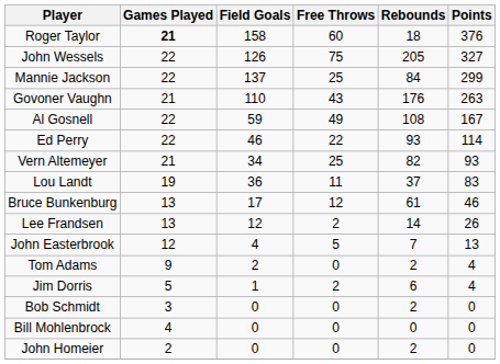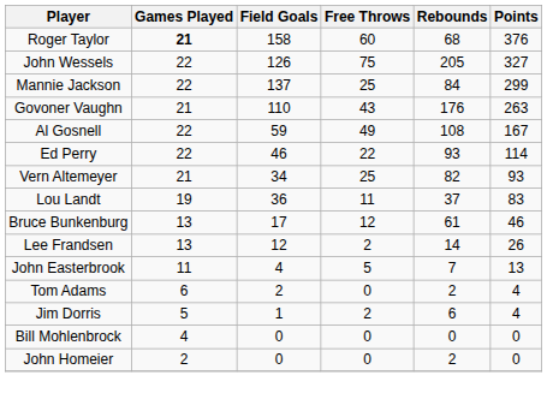Roger Taylor | Rebounds: 18 -> 68
John Easterbrook | Games Played: 12 -> 11
Tom Adams | Games Played: 9 -> 6
- row: Bob Schmidt | 3 | 0 | 0 | 2 | 0
